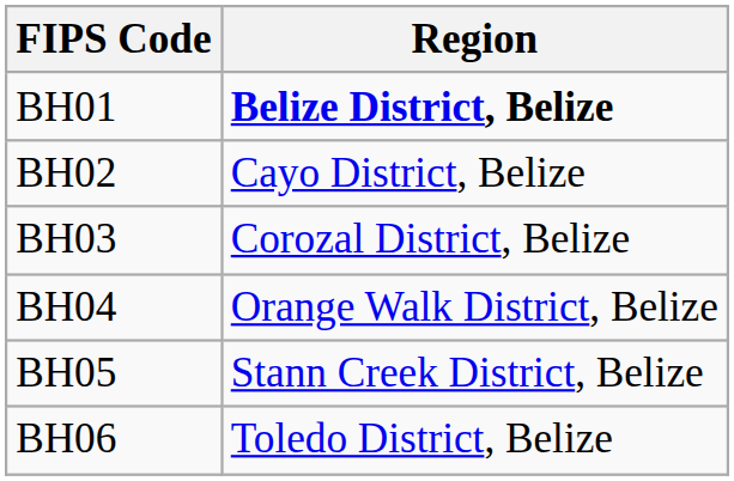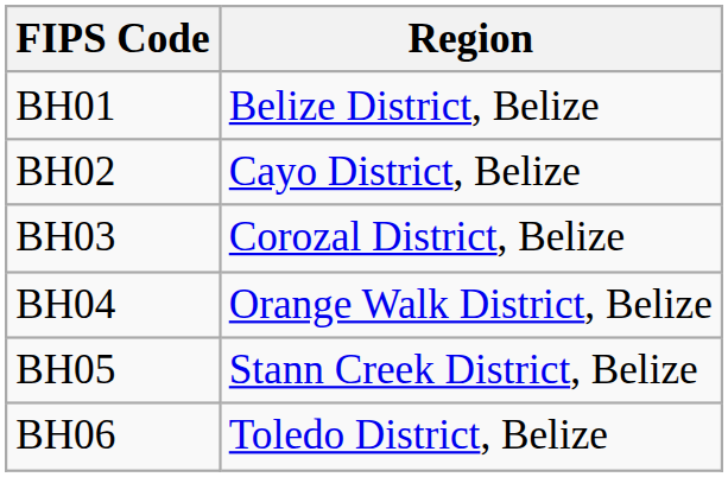BH01 | Region: bold -> normal
